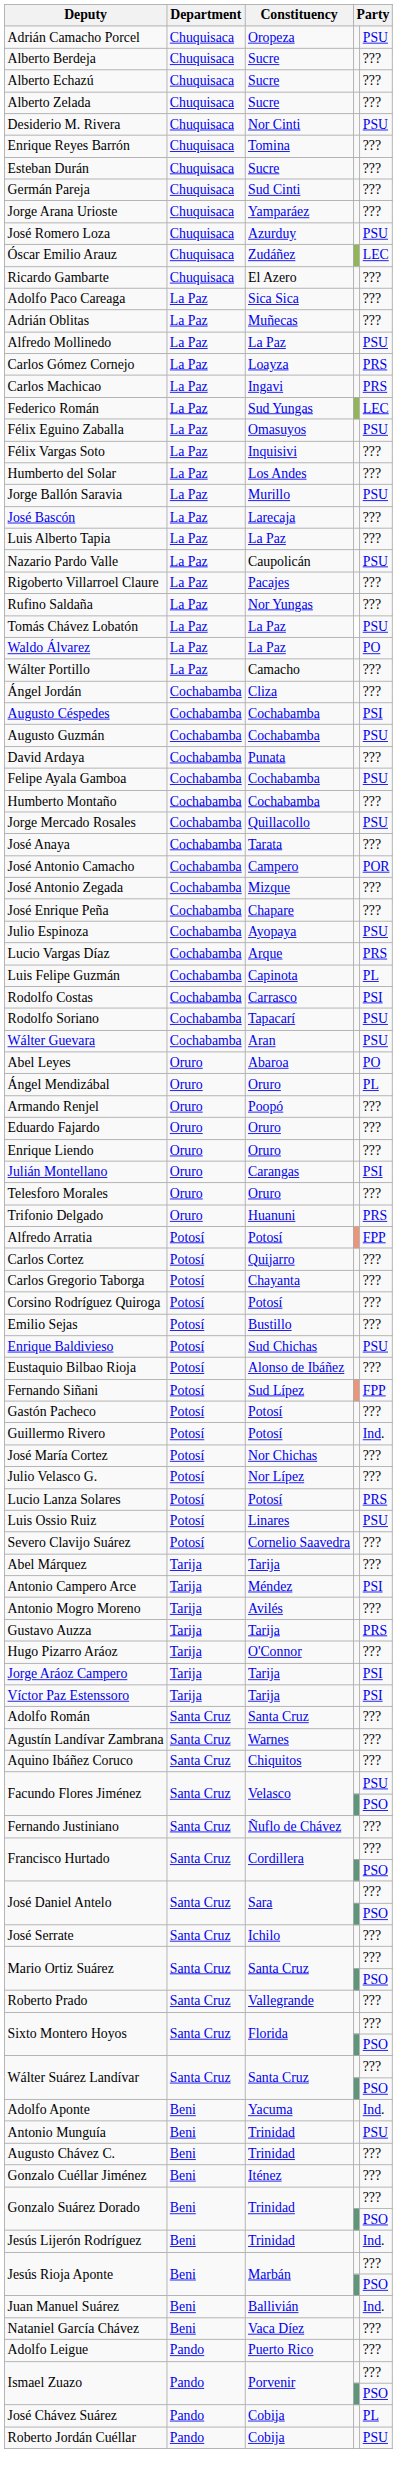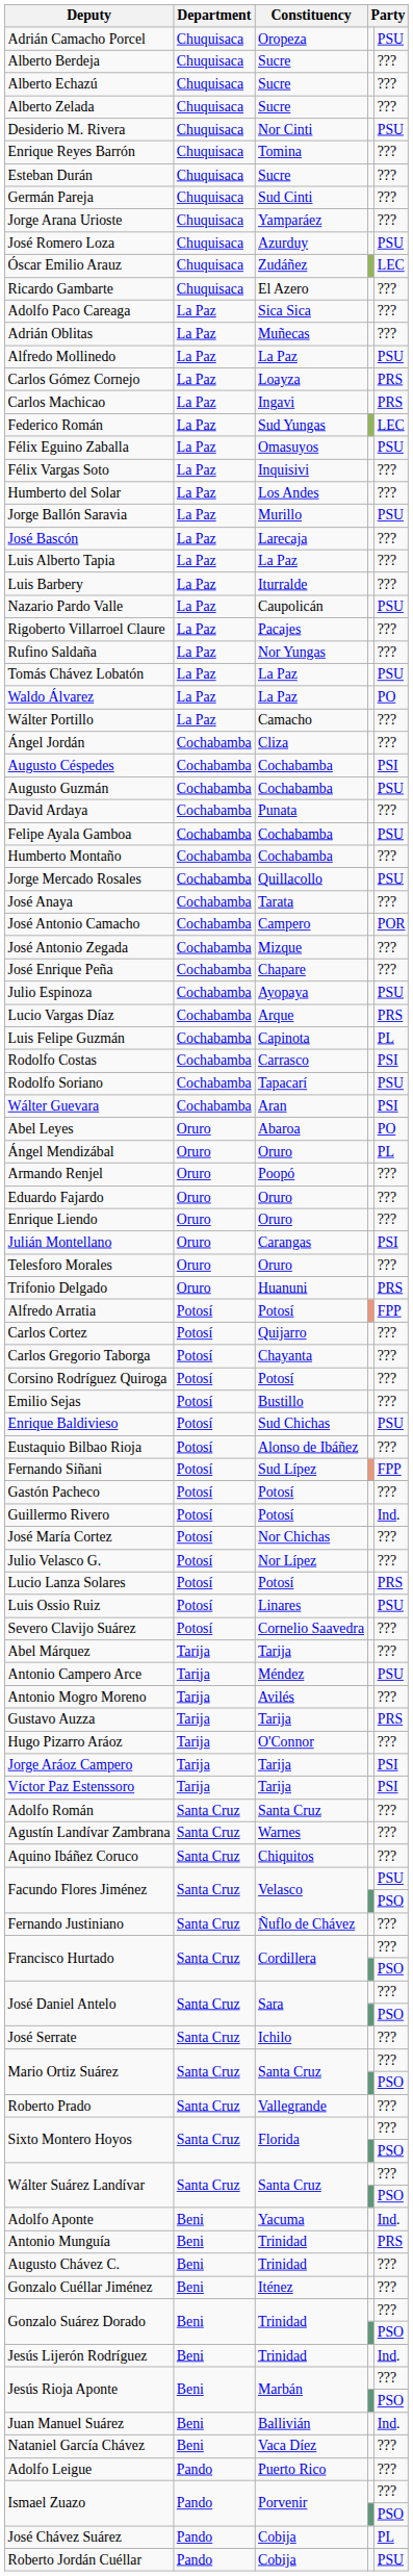+ row: Luis Barbery | La Paz | Iturralde | ???
Wálter Guevara | column 5: PSU -> PSI
Antonio Campero Arce | column 5: PSI -> PSU
Antonio Munguía | column 5: PSU -> PRS
